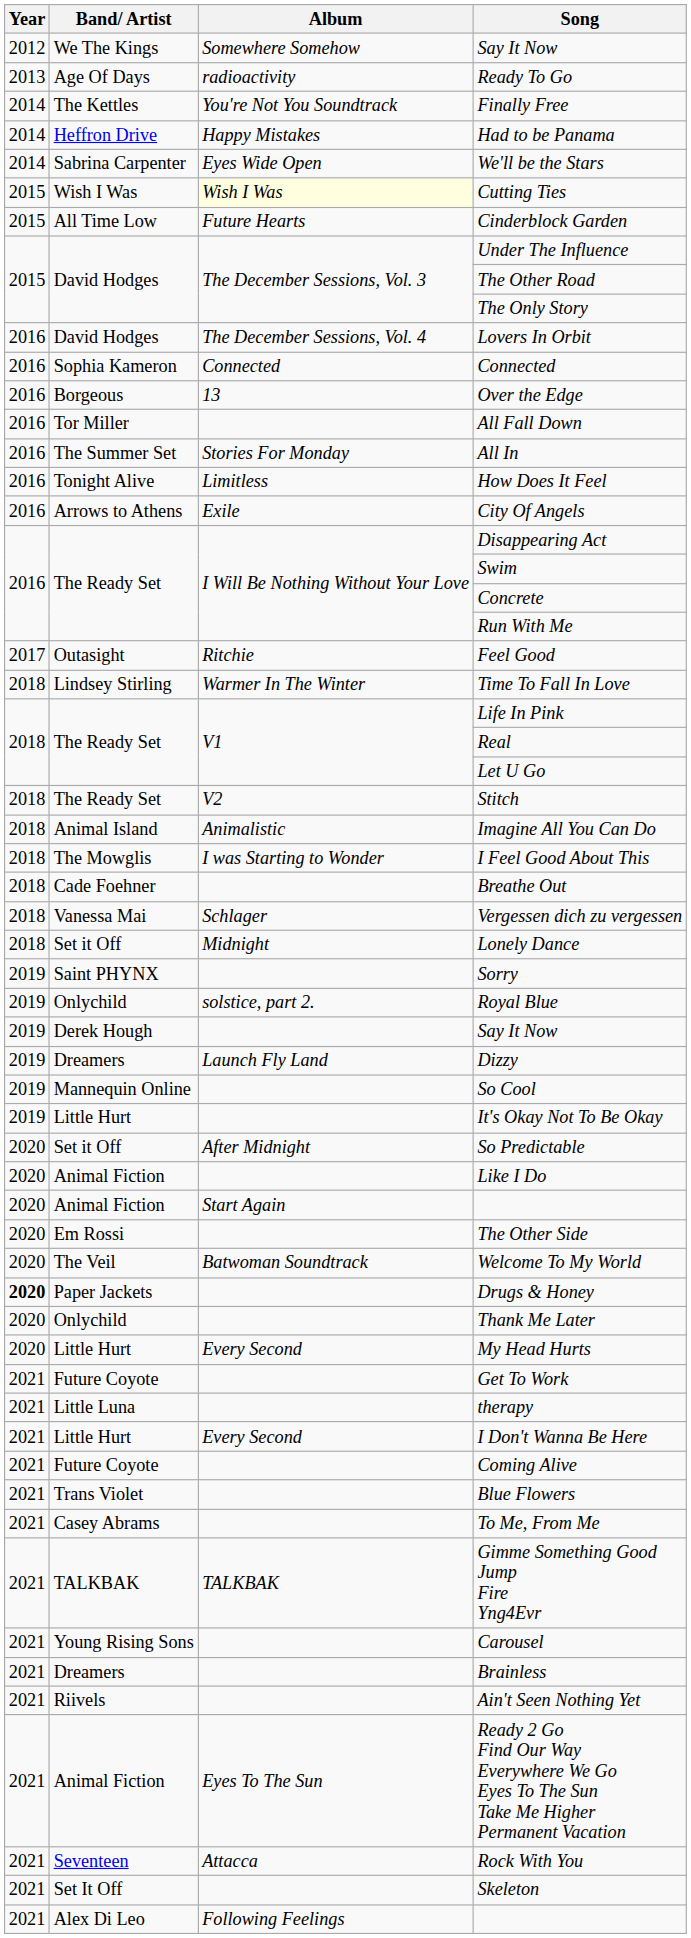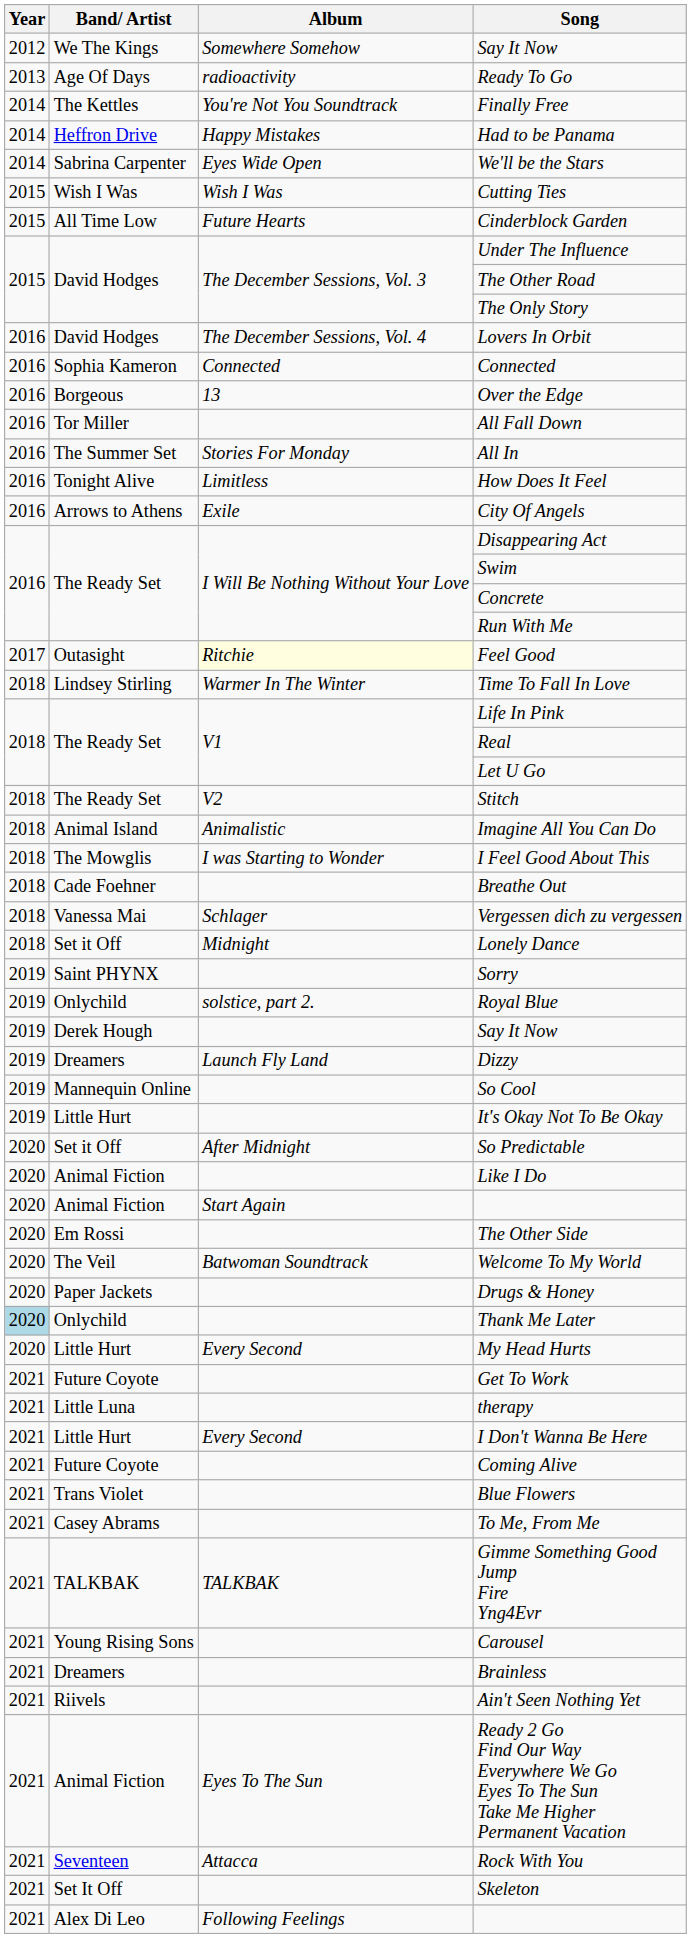Cutting Ties | Album: lightyellow background -> no background
Feel Good | Album: no background -> lightyellow background
Drugs & Honey | Year: bold -> normal
Thank Me Later | Year: no background -> lightblue background
